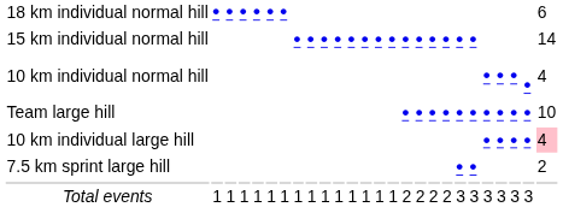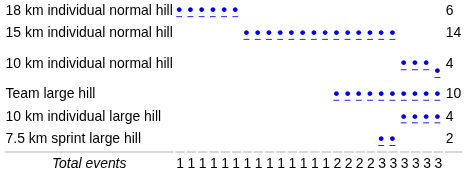10 km individual large hill | column 26: pink background -> no background
